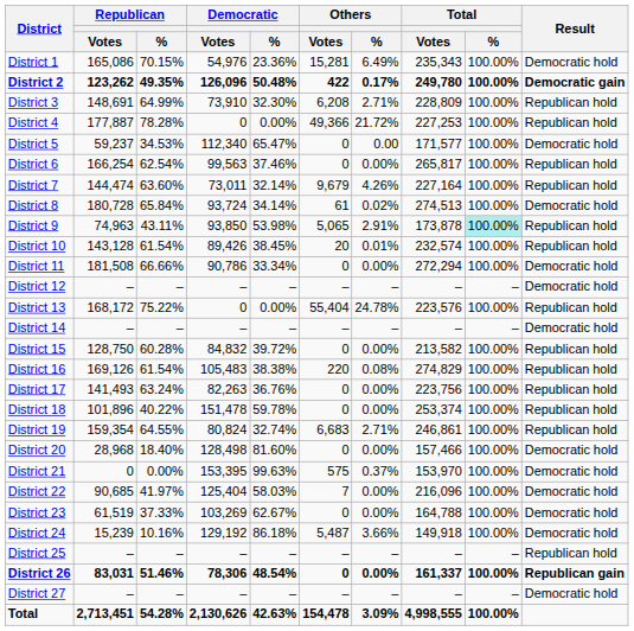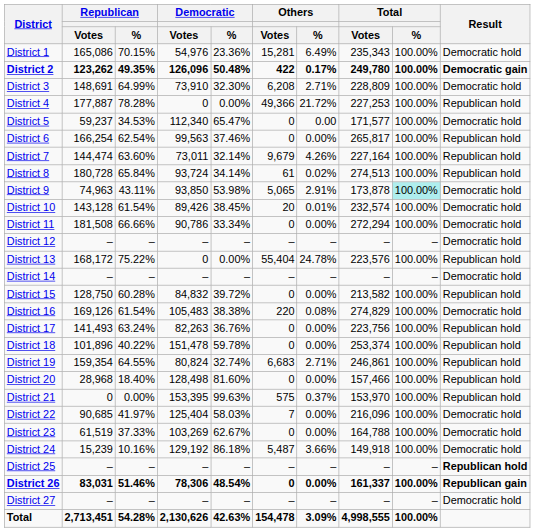District 3 | Result: Republican hold -> Democratic hold
District 8 | Result: Democratic hold -> Republican hold
District 9 | Result: Republican hold -> Democratic hold
District 10 | Result: Republican hold -> Democratic hold
District 16 | Result: Republican hold -> Democratic hold
District 20 | Result: Democratic hold -> Republican hold
District 21 | Result: Democratic hold -> Republican hold
District 25 | Result: normal -> bold
